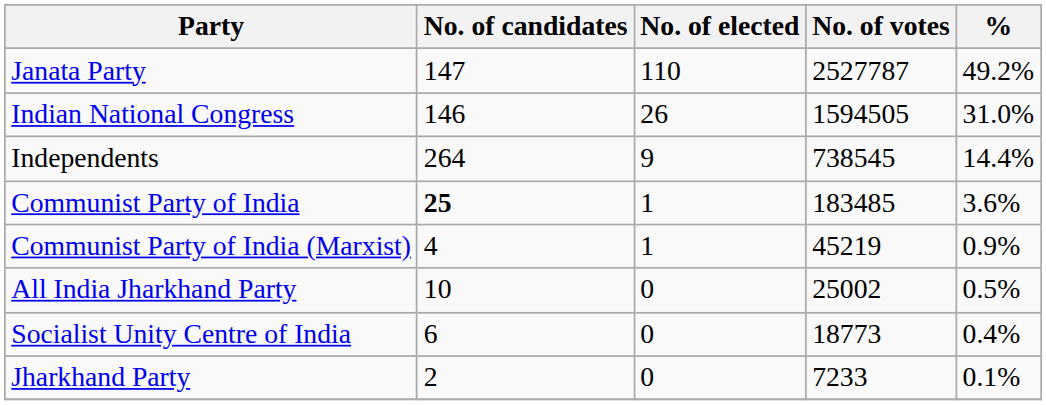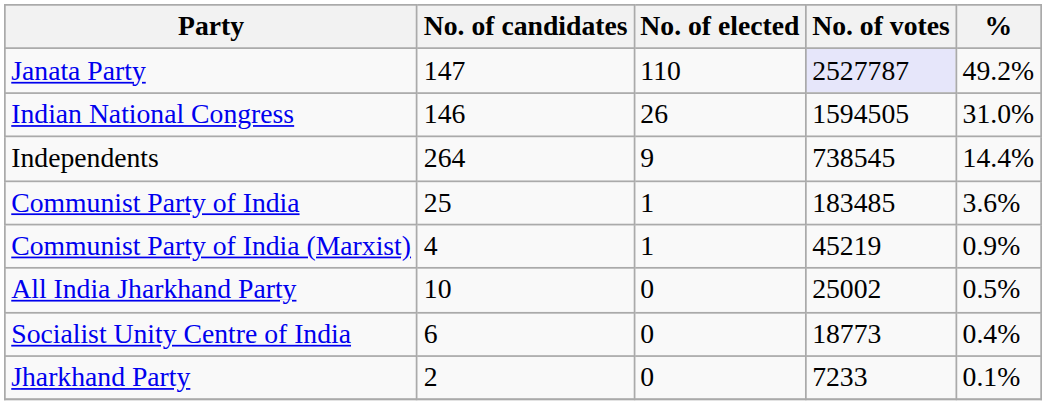Janata Party | No. of votes: no background -> lavender background
Communist Party of India | No. of candidates: bold -> normal
